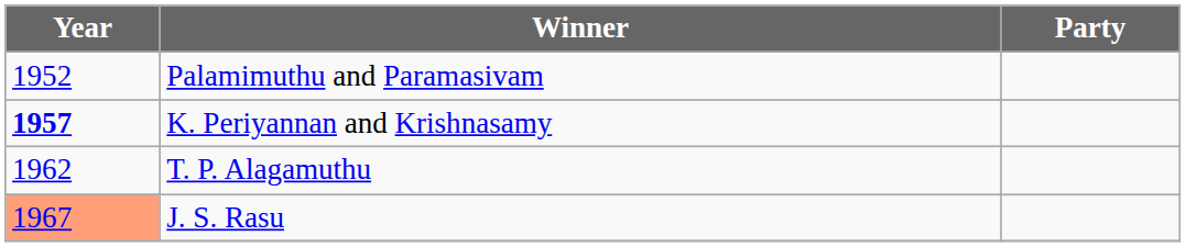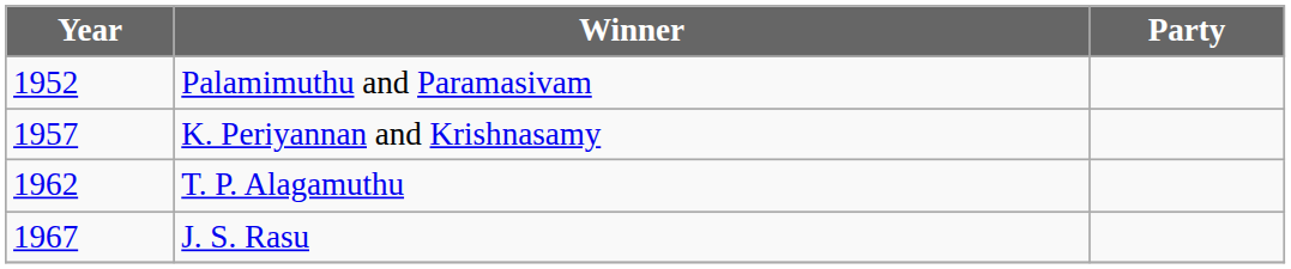K. Periyannan and Krishnasamy | Year: bold -> normal
J. S. Rasu | Year: lightsalmon background -> no background
